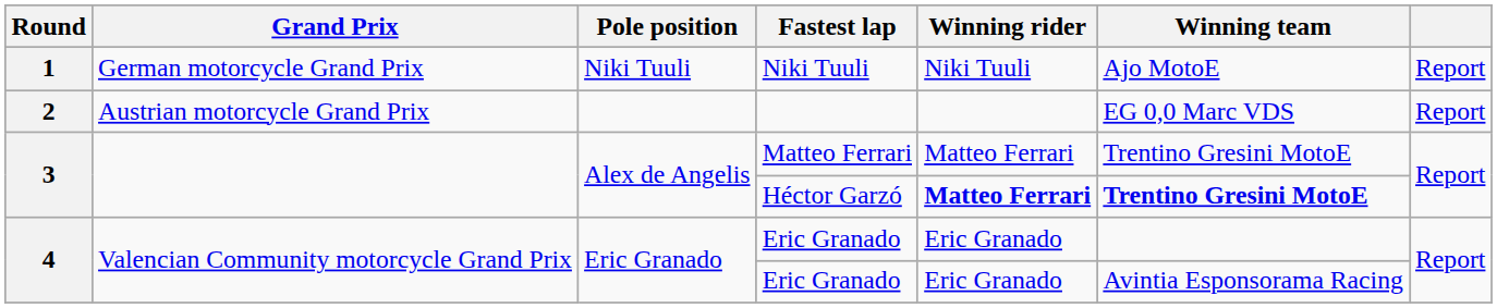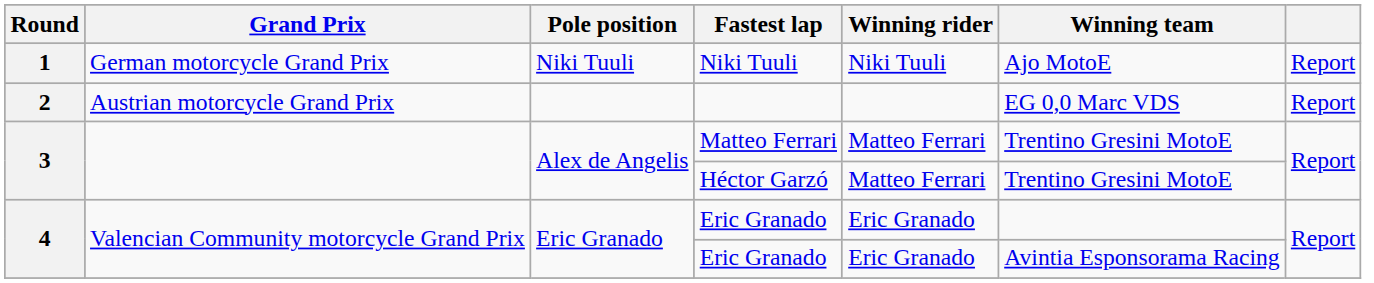Héctor Garzó | Winning rider: bold -> normal
Héctor Garzó | Winning team: bold -> normal
